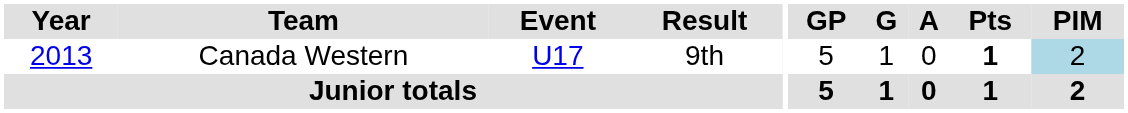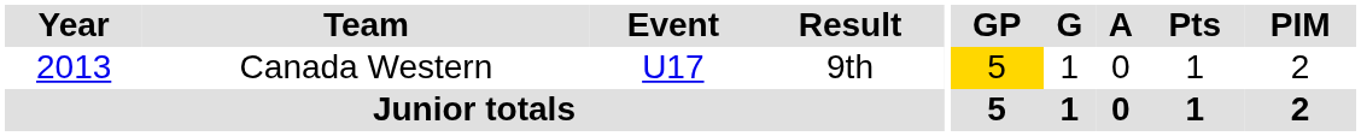Canada Western | GP: no background -> gold background
Canada Western | Pts: bold -> normal
Canada Western | PIM: lightblue background -> no background
